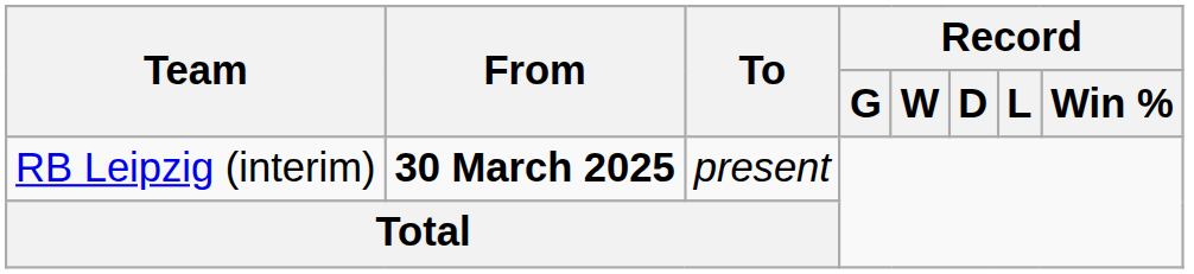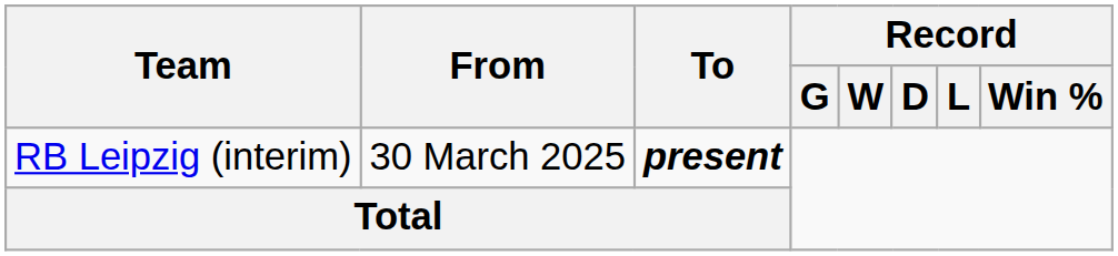RB Leipzig (interim) | From: bold -> normal
RB Leipzig (interim) | To: normal -> bold
